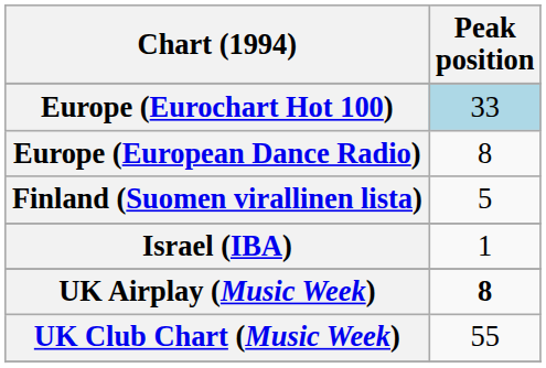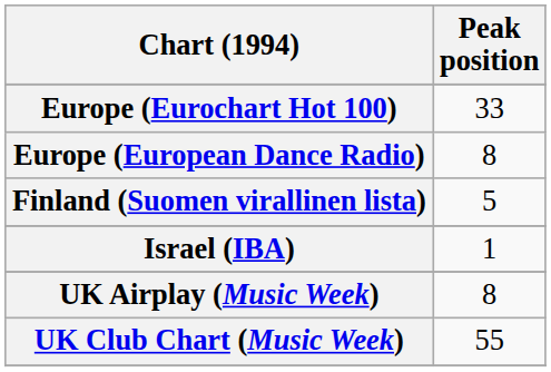Europe (Eurochart Hot 100) | Peak position: lightblue background -> no background
UK Airplay (Music Week) | Peak position: bold -> normal
